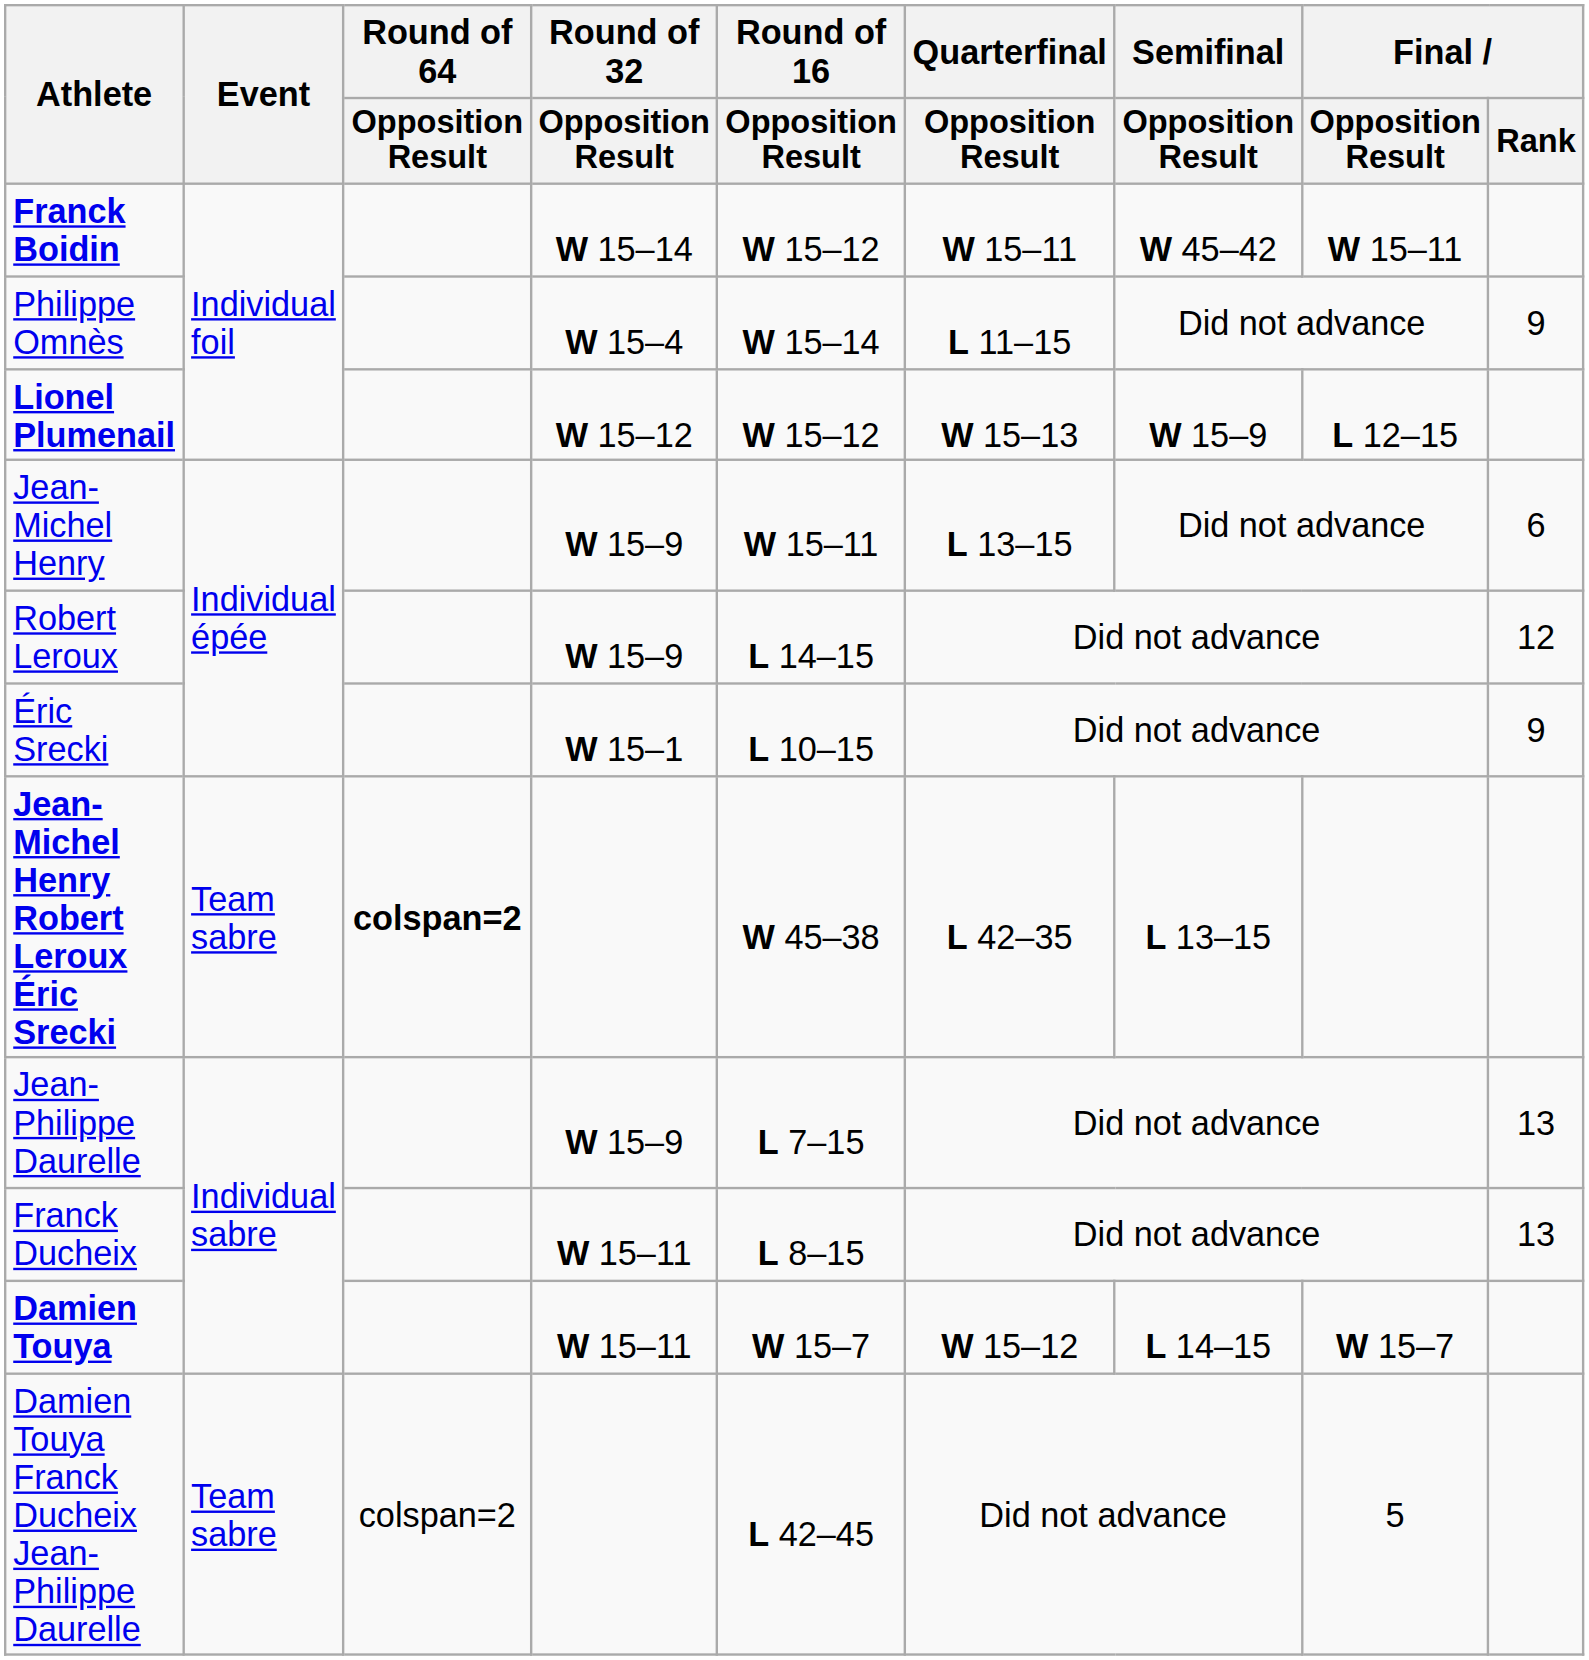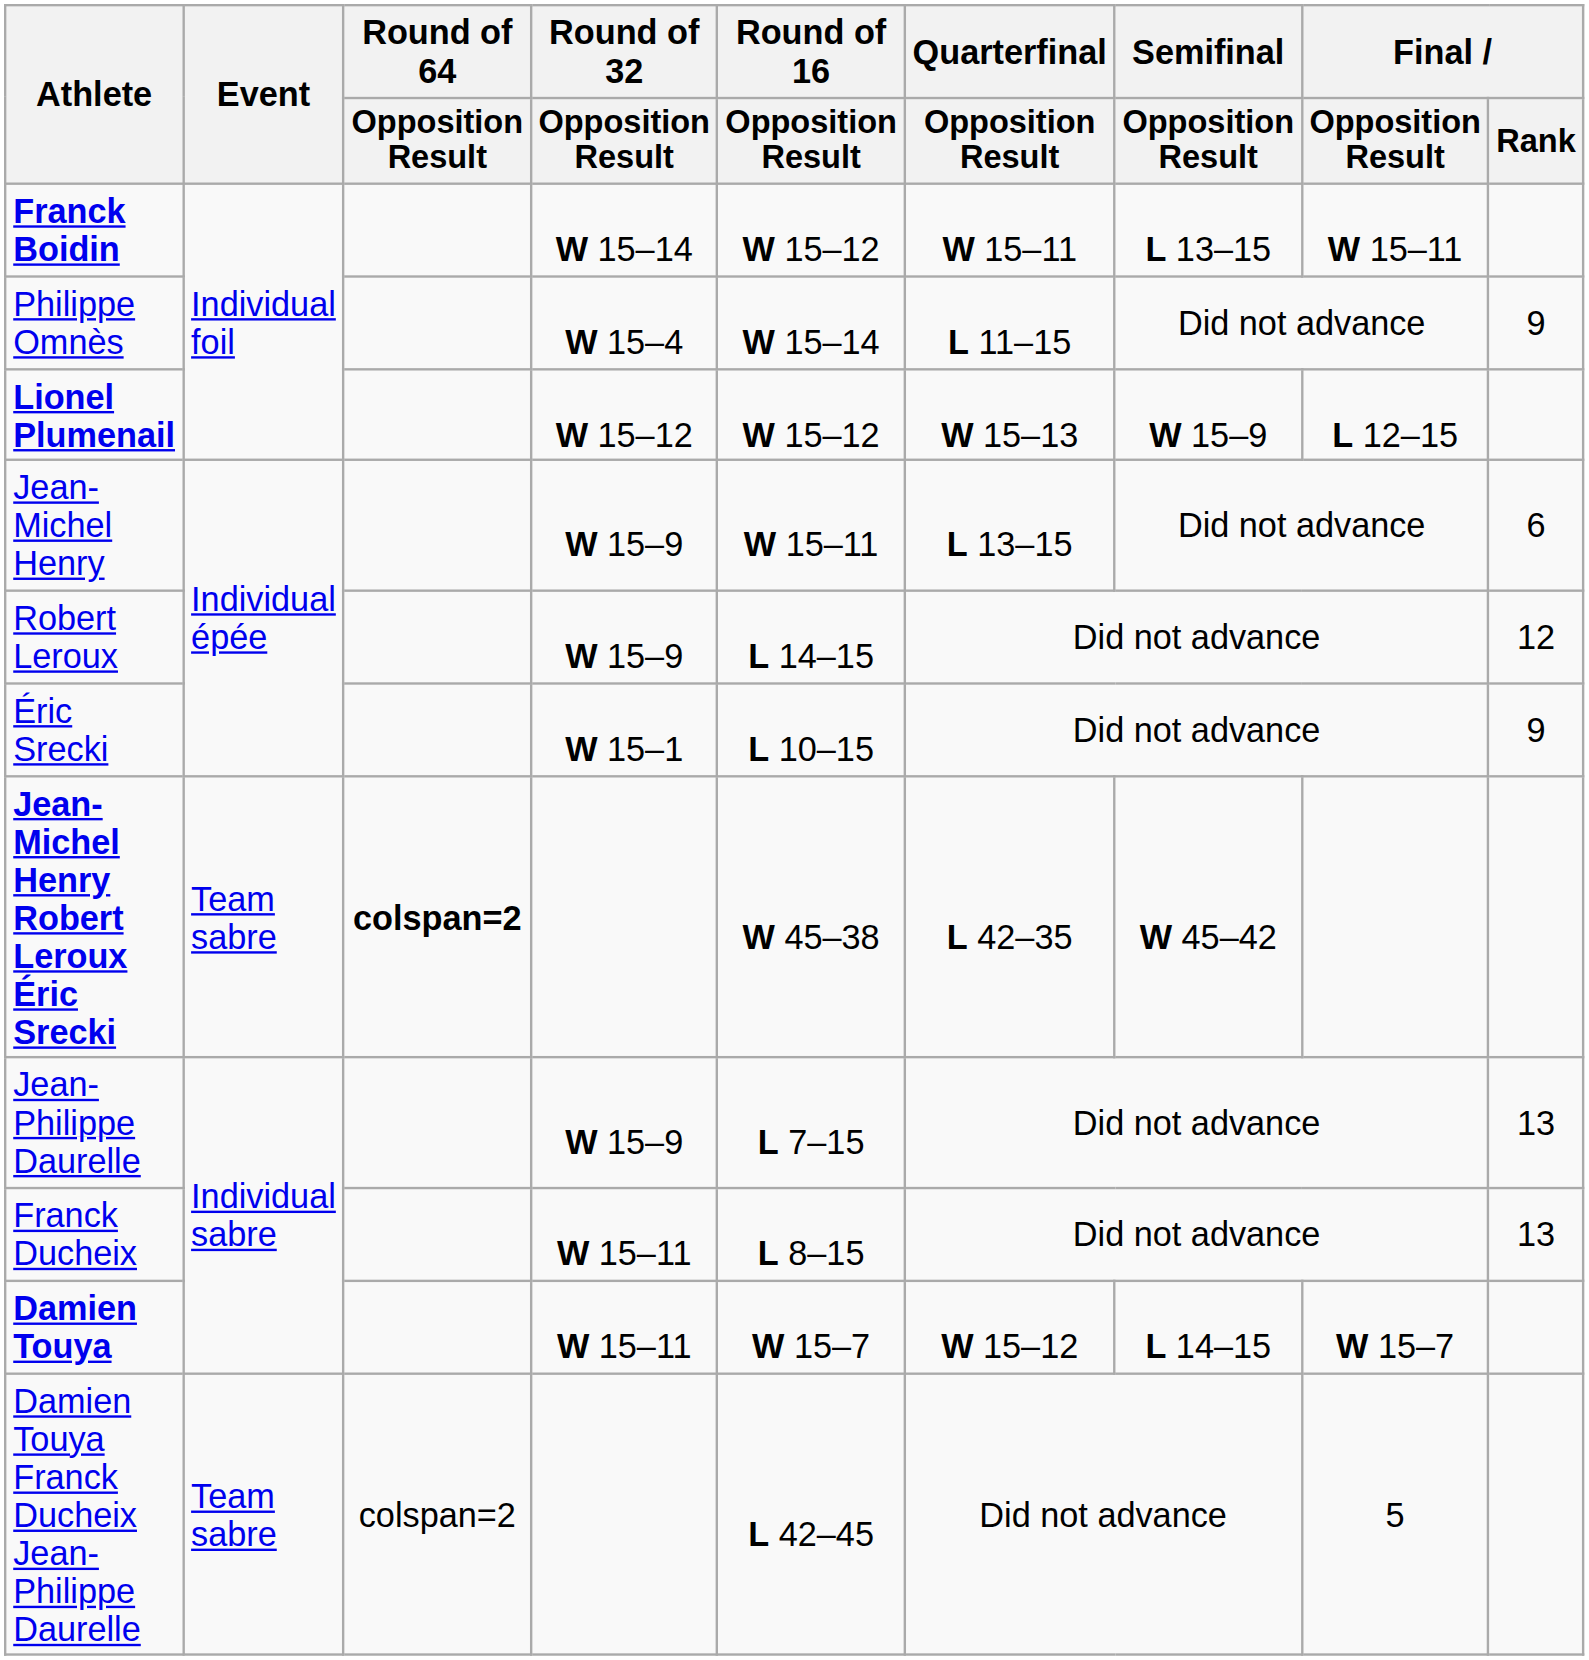Franck Boidin | Semifinal / Opposition Result: W 45–42 -> L 13–15
Jean-Michel Henry Robert Leroux Éric Srecki | Semifinal / Opposition Result: L 13–15 -> W 45–42
